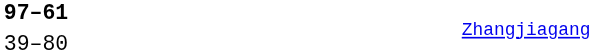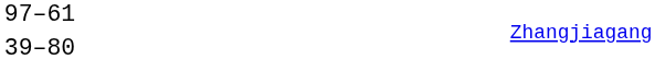97–61 | column 1: bold -> normal
